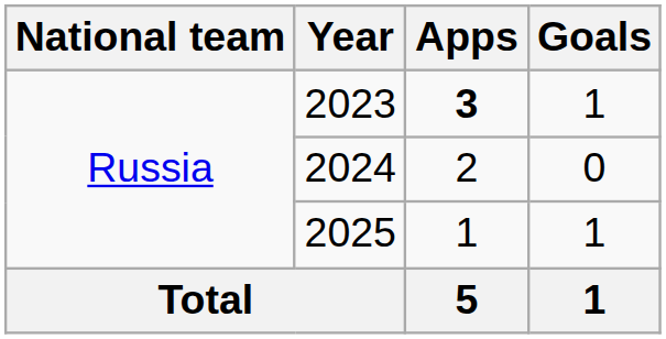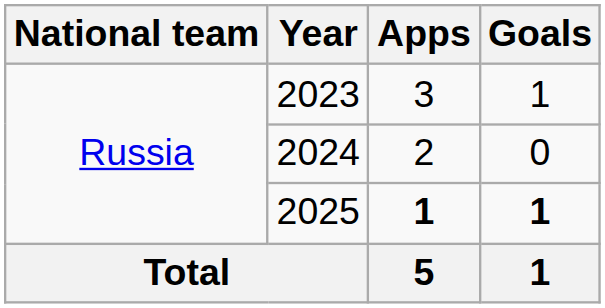2023 | Apps: bold -> normal
2025 | Apps: normal -> bold
2025 | Goals: normal -> bold
